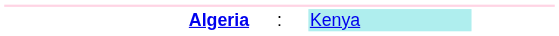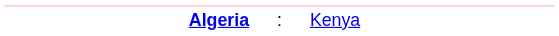Algeria | column 3: paleturquoise background -> no background
